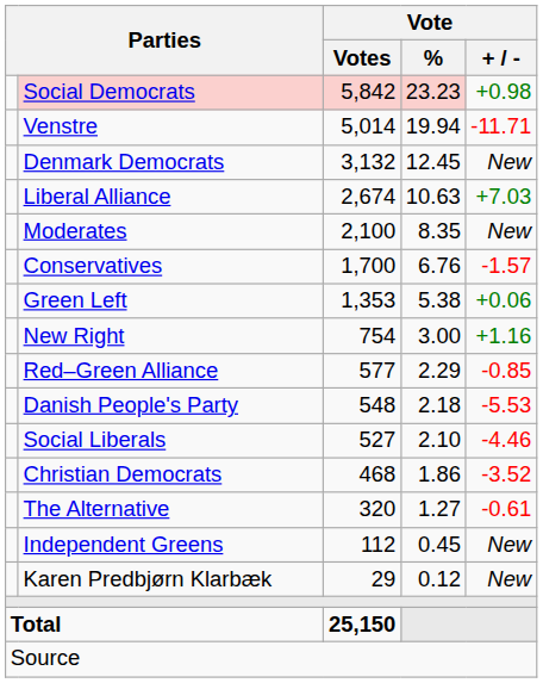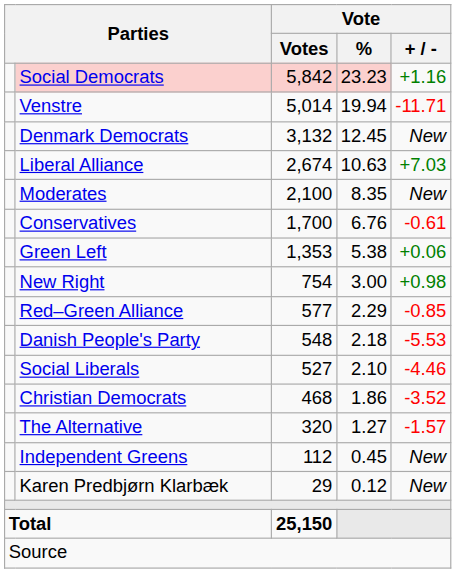Social Democrats | Vote / + / -: +0.98 -> +1.16
Conservatives | Vote / + / -: -1.57 -> -0.61
New Right | Vote / + / -: +1.16 -> +0.98
The Alternative | Vote / + / -: -0.61 -> -1.57
